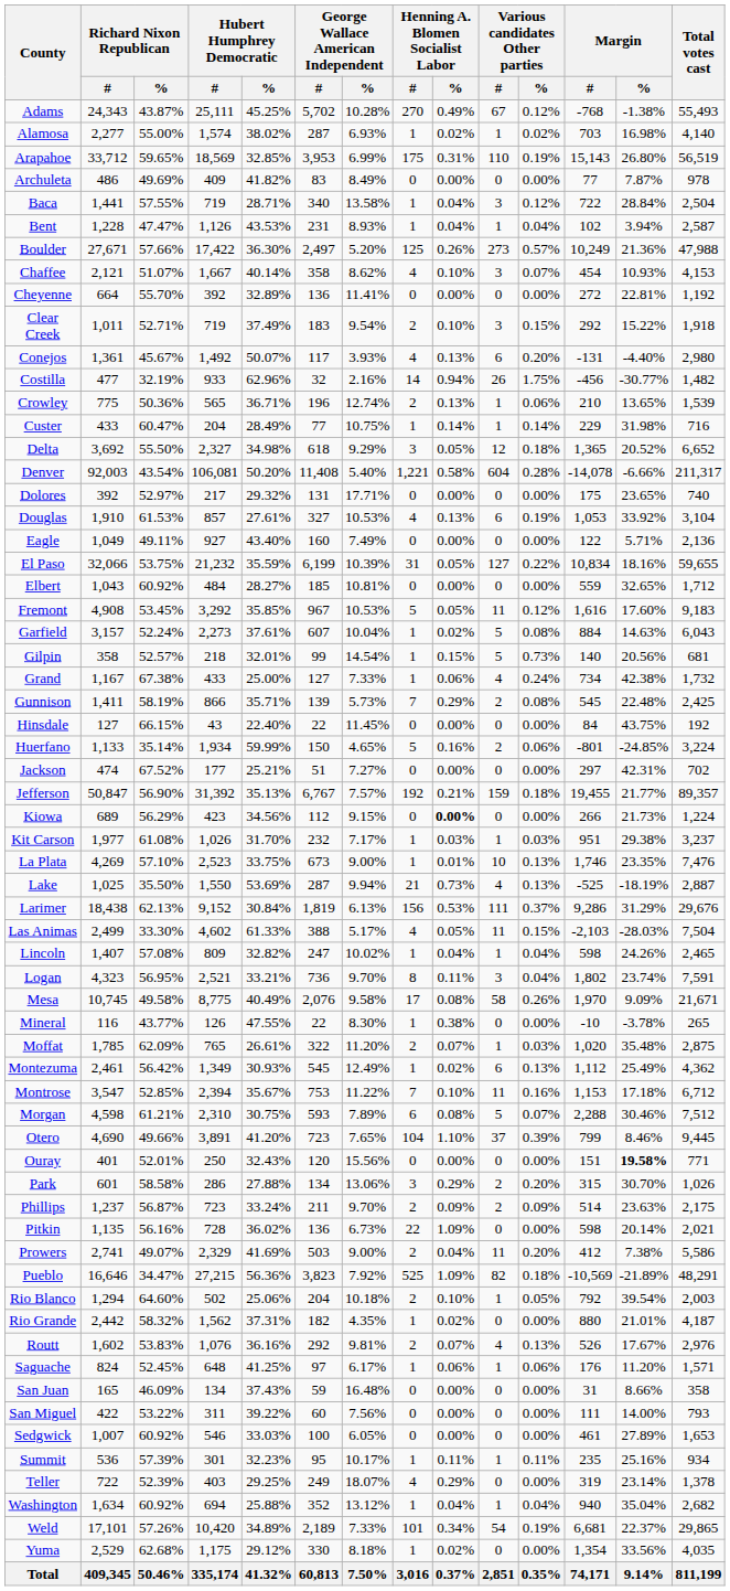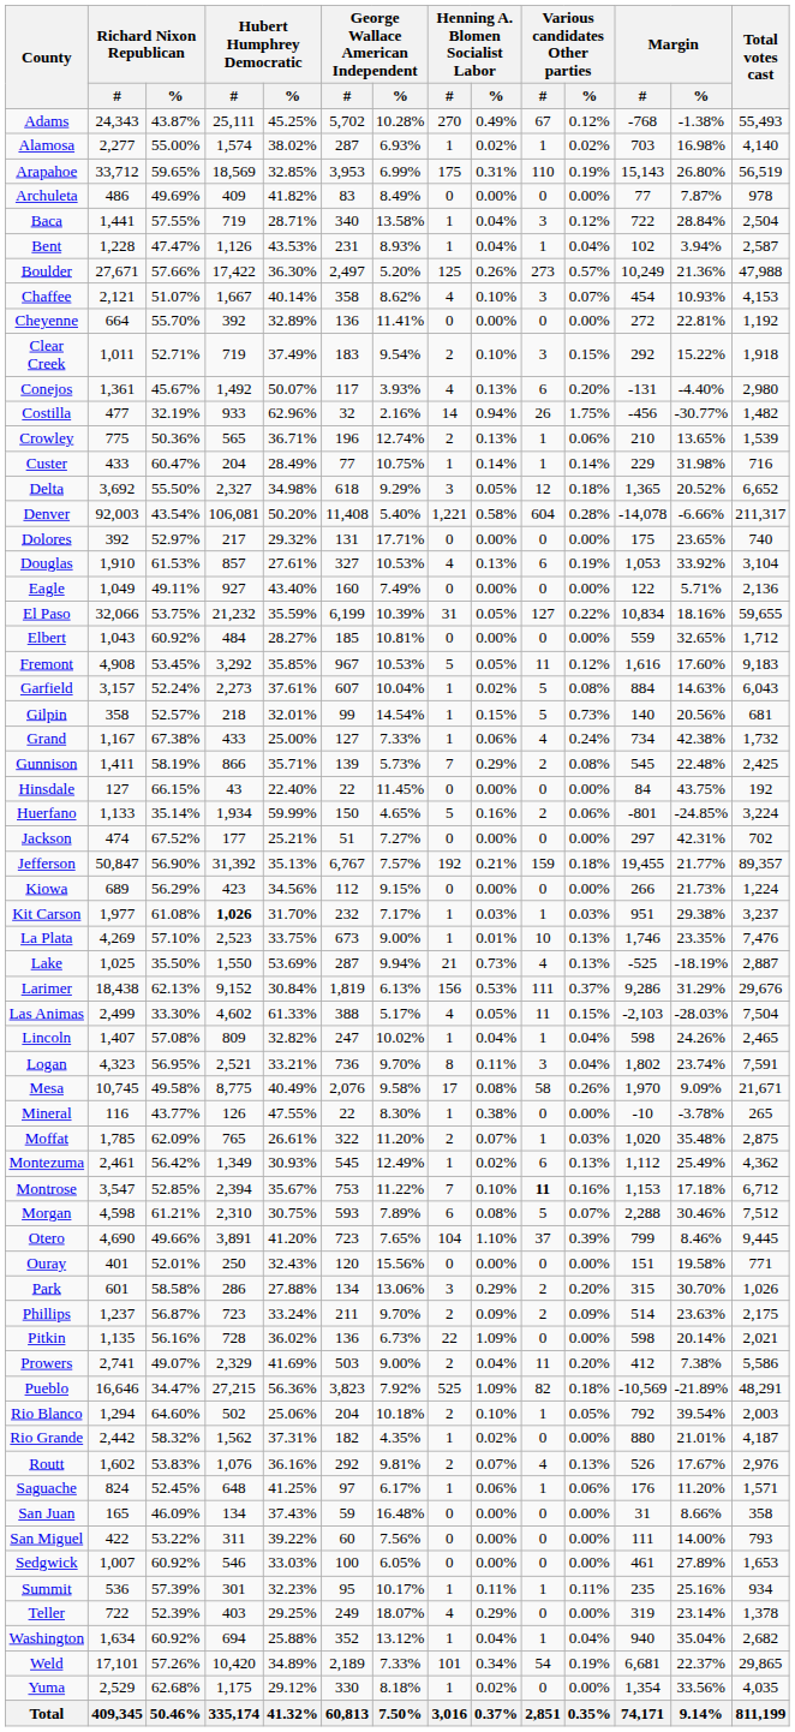Kiowa | Henning A. Blomen Socialist Labor / %: bold -> normal
Kit Carson | Hubert Humphrey Democratic / #: normal -> bold
Montrose | Various candidates Other parties / #: normal -> bold
Ouray | Margin / %: bold -> normal
